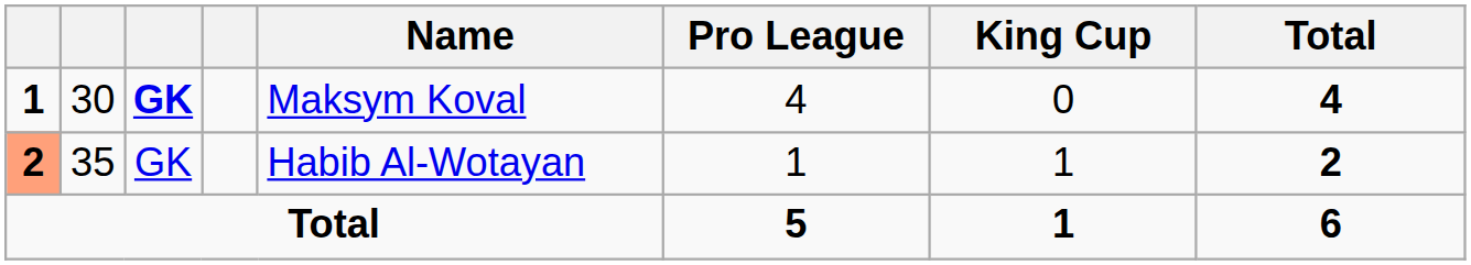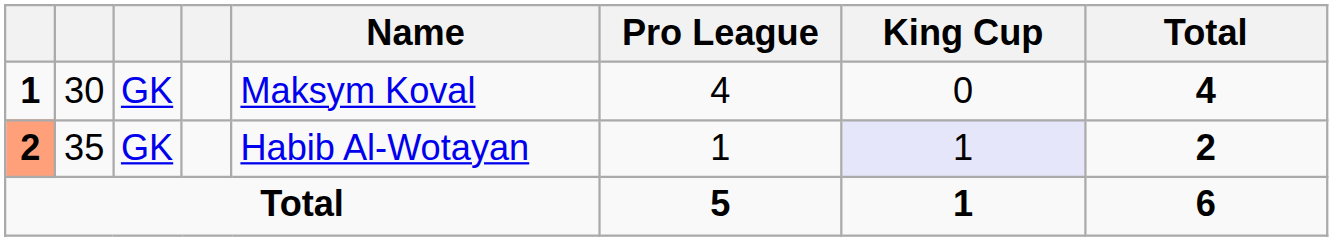row 2 | column 3: bold -> normal
row 3 | King Cup: no background -> lavender background
